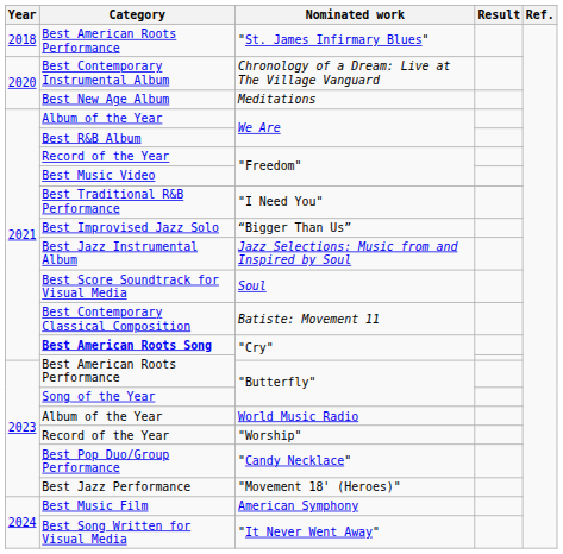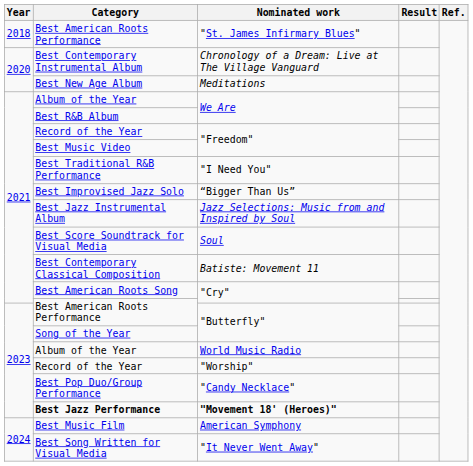Best American Roots Song | Category: bold -> normal
Best Jazz Performance | Category: normal -> bold
Best Jazz Performance | Nominated work: normal -> bold
